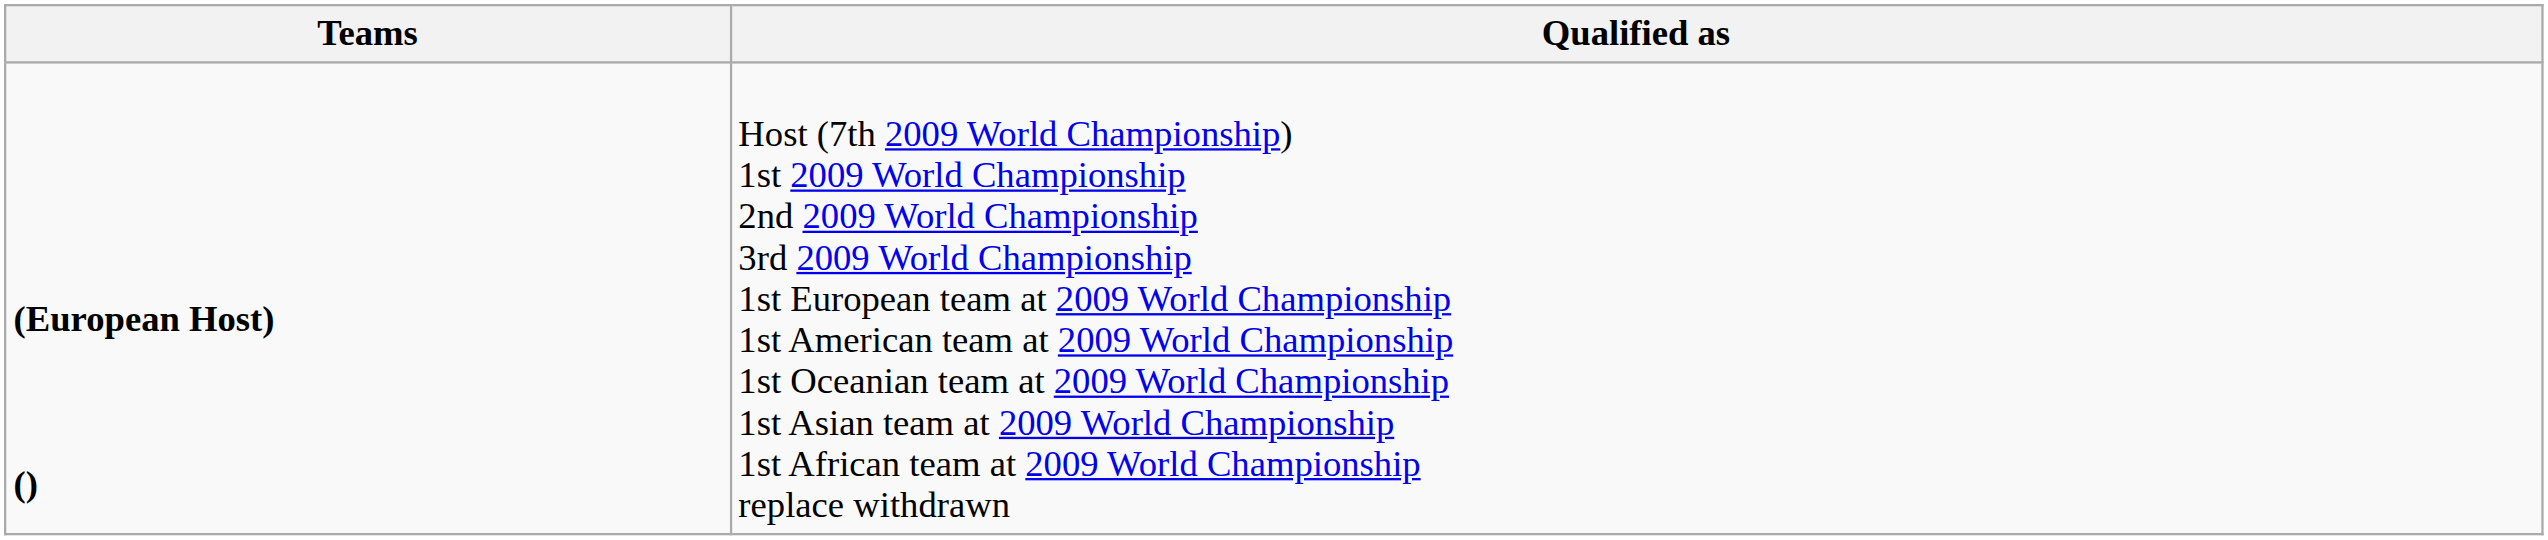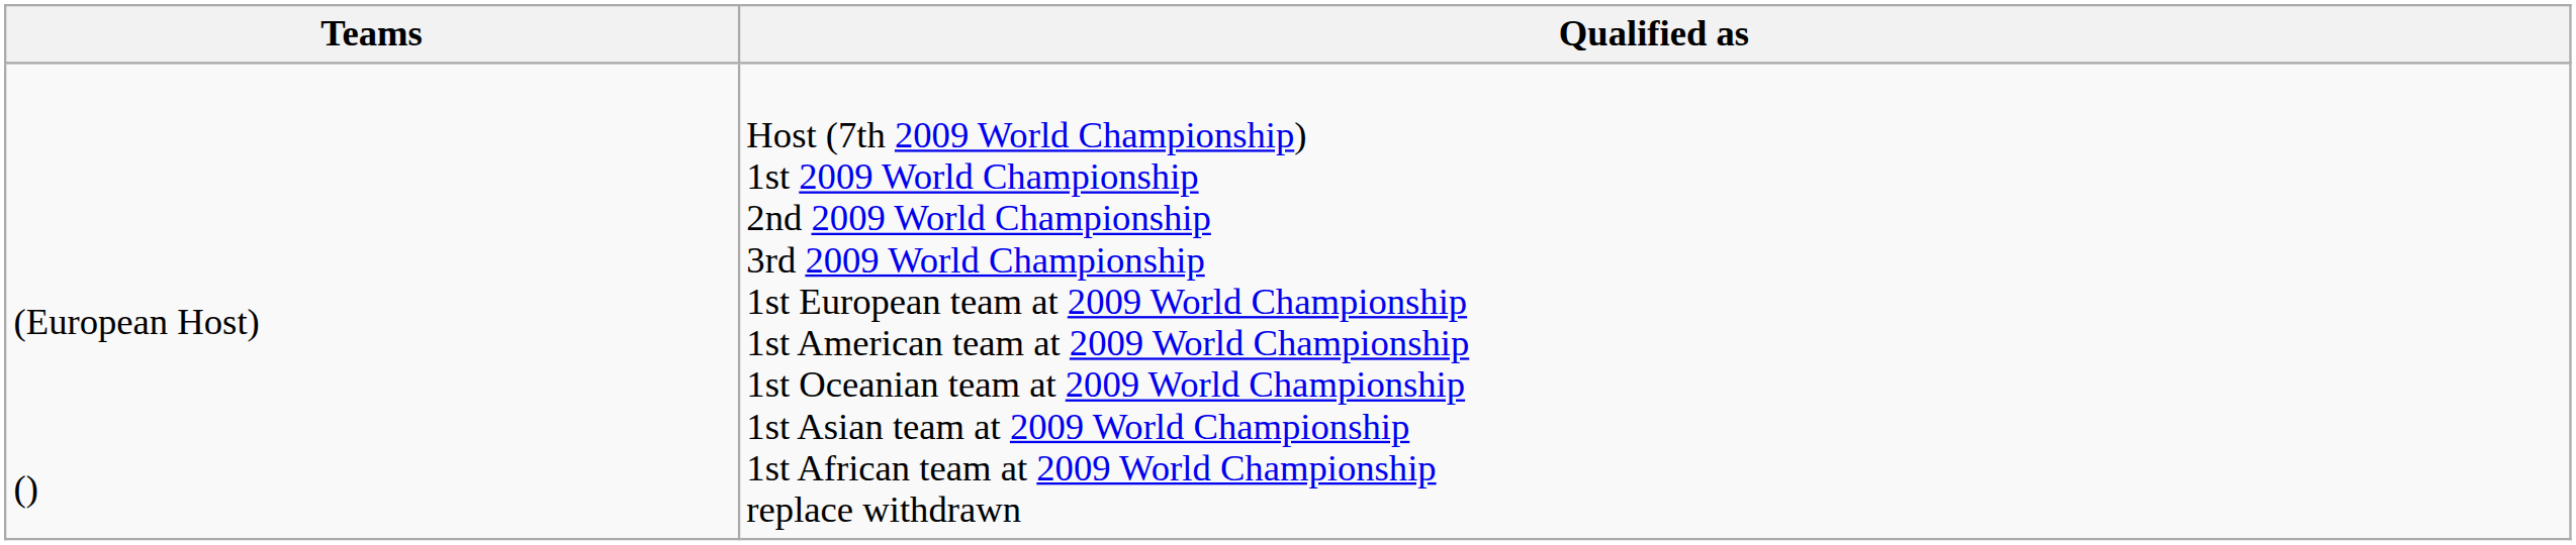(European Host) () | Teams: bold -> normal
